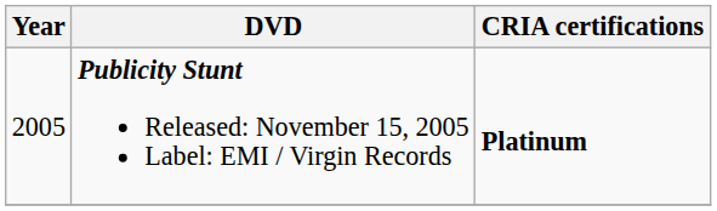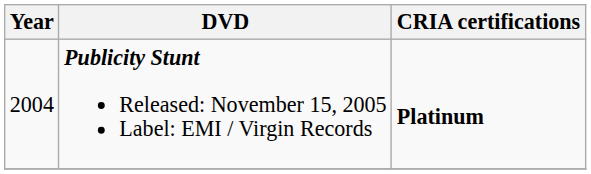row 2 | Year: 2005 -> 2004
